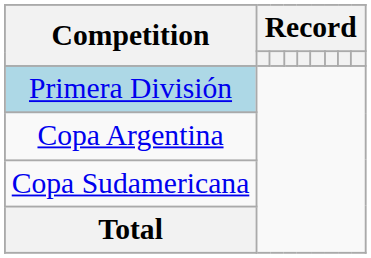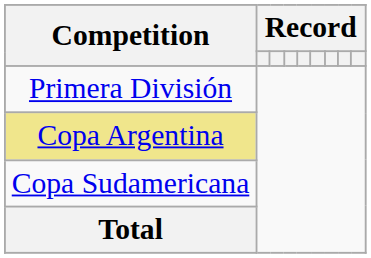Primera División | Competition: lightblue background -> no background
Copa Argentina | Competition: no background -> khaki background
